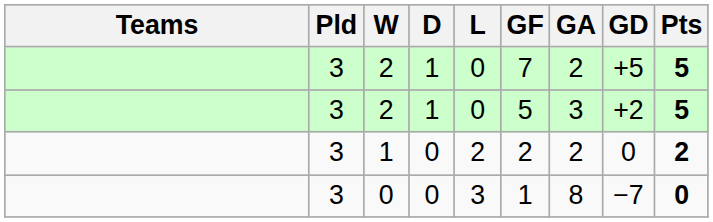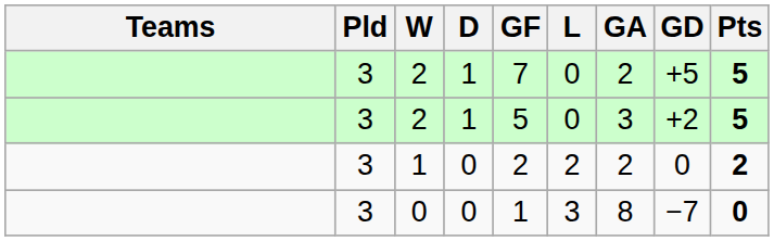columns swapped: L <-> GF
